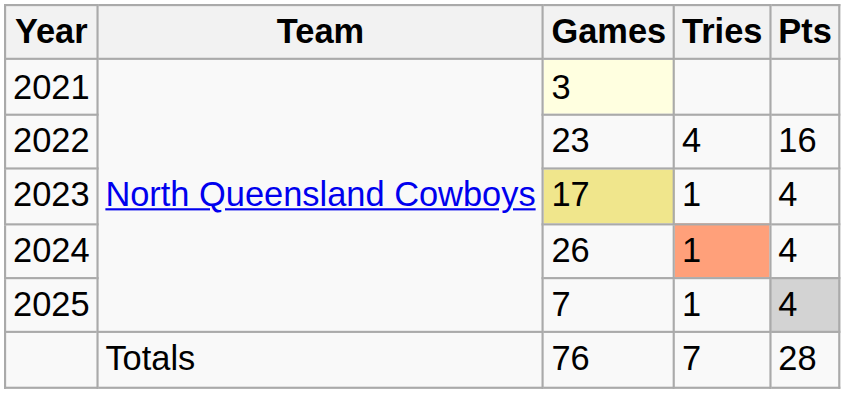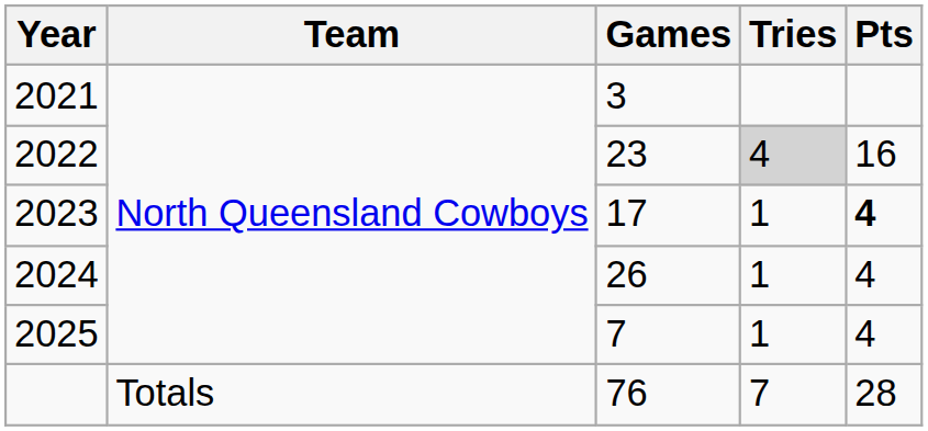2021 | Games: lightyellow background -> no background
2022 | Tries: no background -> lightgrey background
2023 | Games: khaki background -> no background
2023 | Pts: normal -> bold
2024 | Tries: lightsalmon background -> no background
2025 | Pts: lightgrey background -> no background
